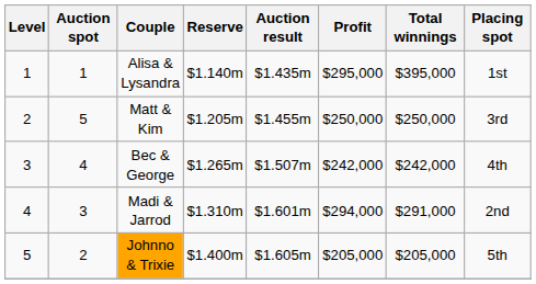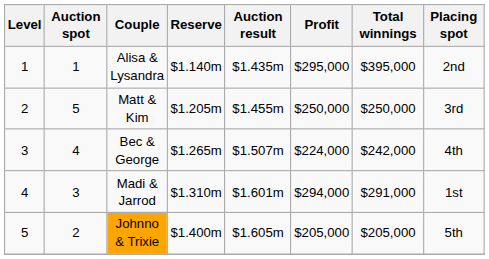Alisa & Lysandra | Placing spot: 1st -> 2nd
Bec & George | Profit: $242,000 -> $224,000
Madi & Jarrod | Placing spot: 2nd -> 1st
